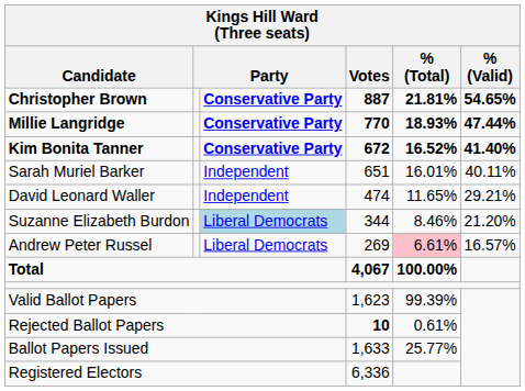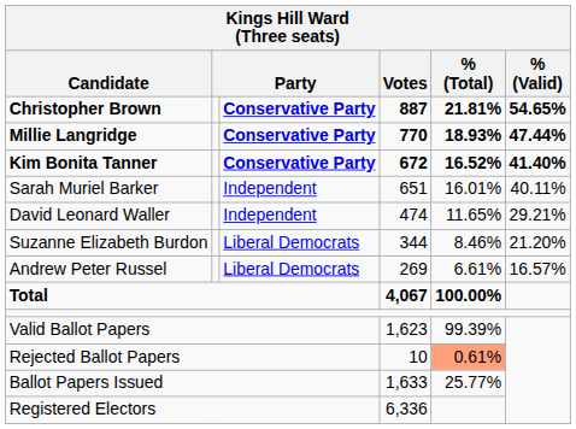Suzanne Elizabeth Burdon | column 3: lightblue background -> no background
Andrew Peter Russel | % (Total): pink background -> no background
Rejected Ballot Papers | Votes: bold -> normal
Rejected Ballot Papers | % (Total): no background -> lightsalmon background
